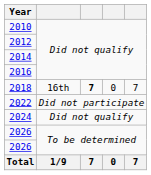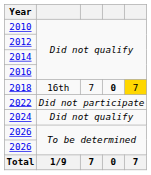2018 | column 3: bold -> normal
2018 | column 4: normal -> bold
2018 | column 5: no background -> gold background
